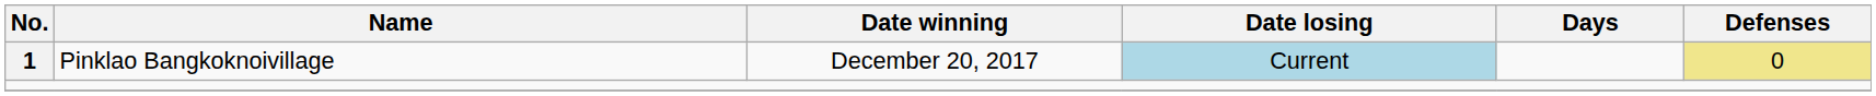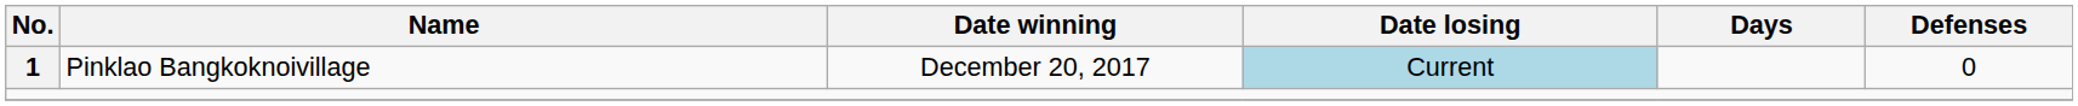Pinklao Bangkoknoivillage | Defenses: khaki background -> no background
